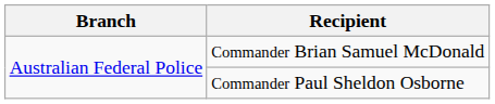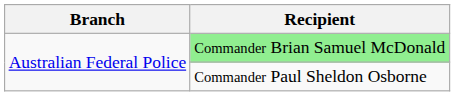Commander Brian Samuel McDonald | Recipient: no background -> lightgreen background
